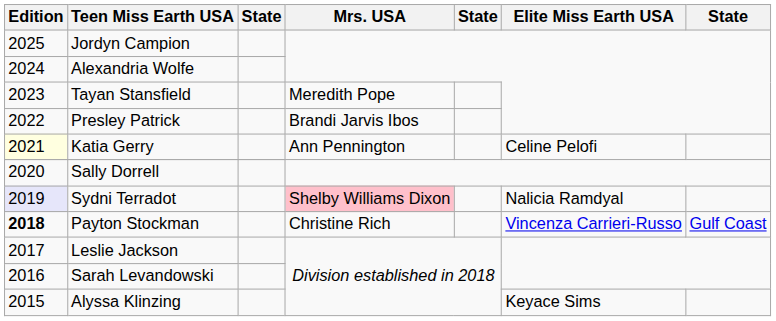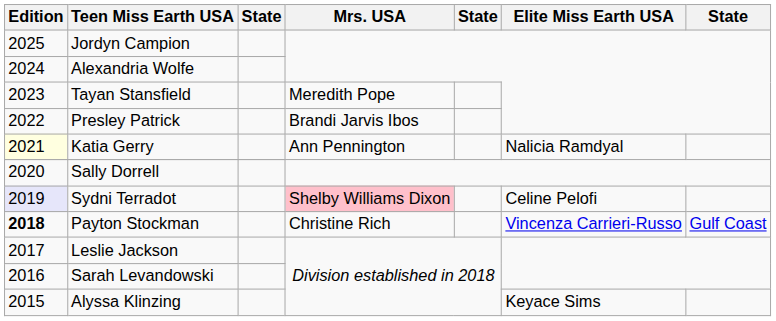Katia Gerry | Elite Miss Earth USA: Celine Pelofi -> Nalicia Ramdyal
Sydni Terradot | Elite Miss Earth USA: Nalicia Ramdyal -> Celine Pelofi
